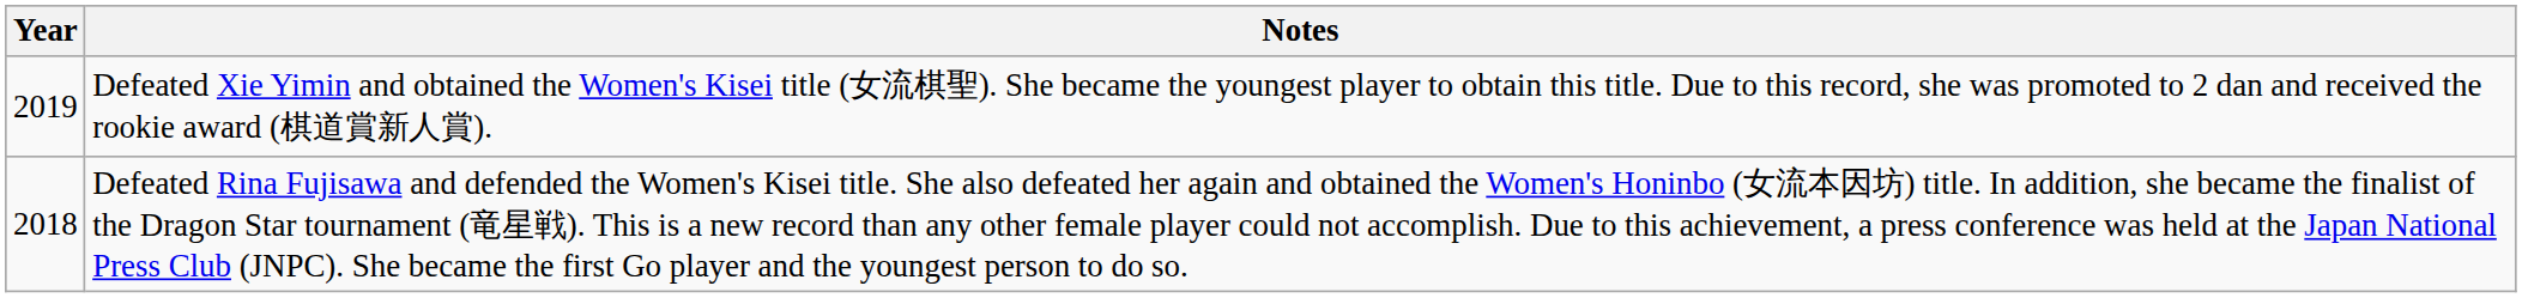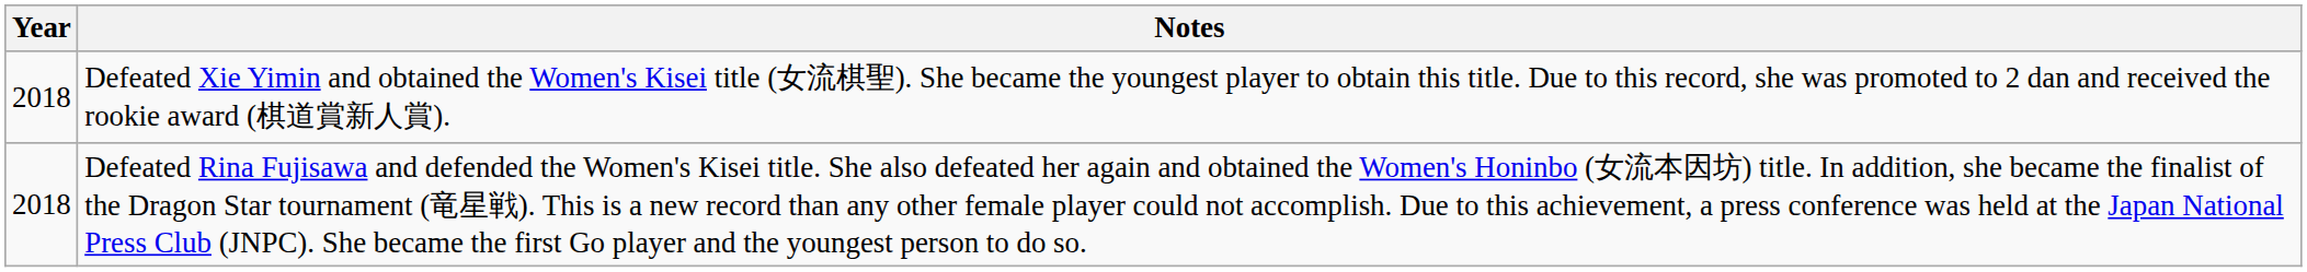row 2 | Year: 2019 -> 2018
